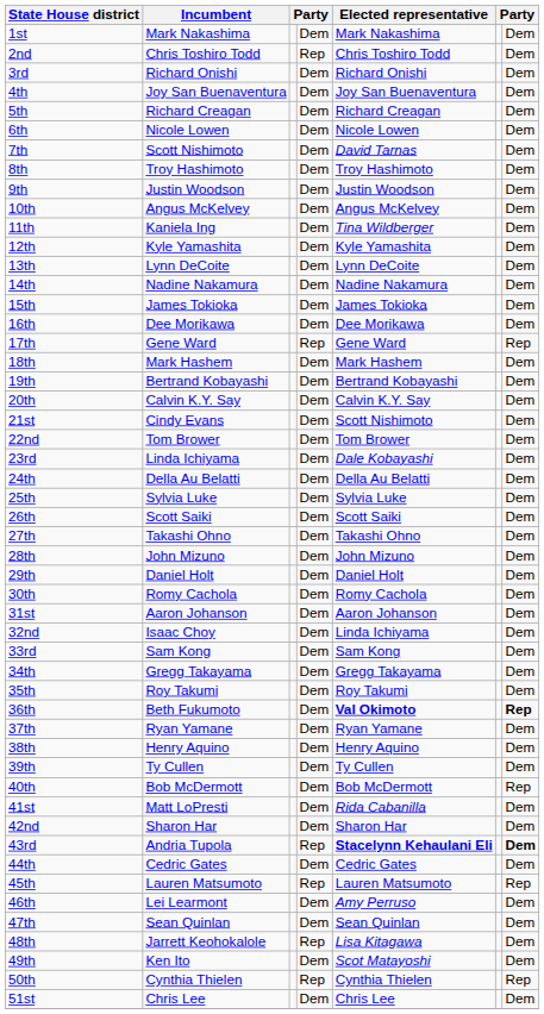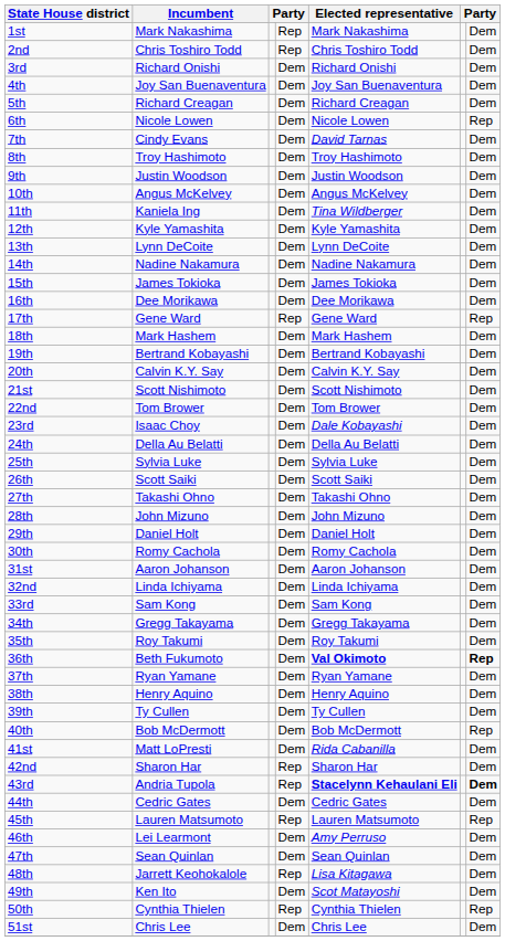1st | column 4: Dem -> Rep
6th | column 7: Dem -> Rep
7th | Incumbent: Scott Nishimoto -> Cindy Evans
21st | Incumbent: Cindy Evans -> Scott Nishimoto
23rd | Incumbent: Linda Ichiyama -> Isaac Choy
32nd | Incumbent: Isaac Choy -> Linda Ichiyama
42nd | column 4: Dem -> Rep
